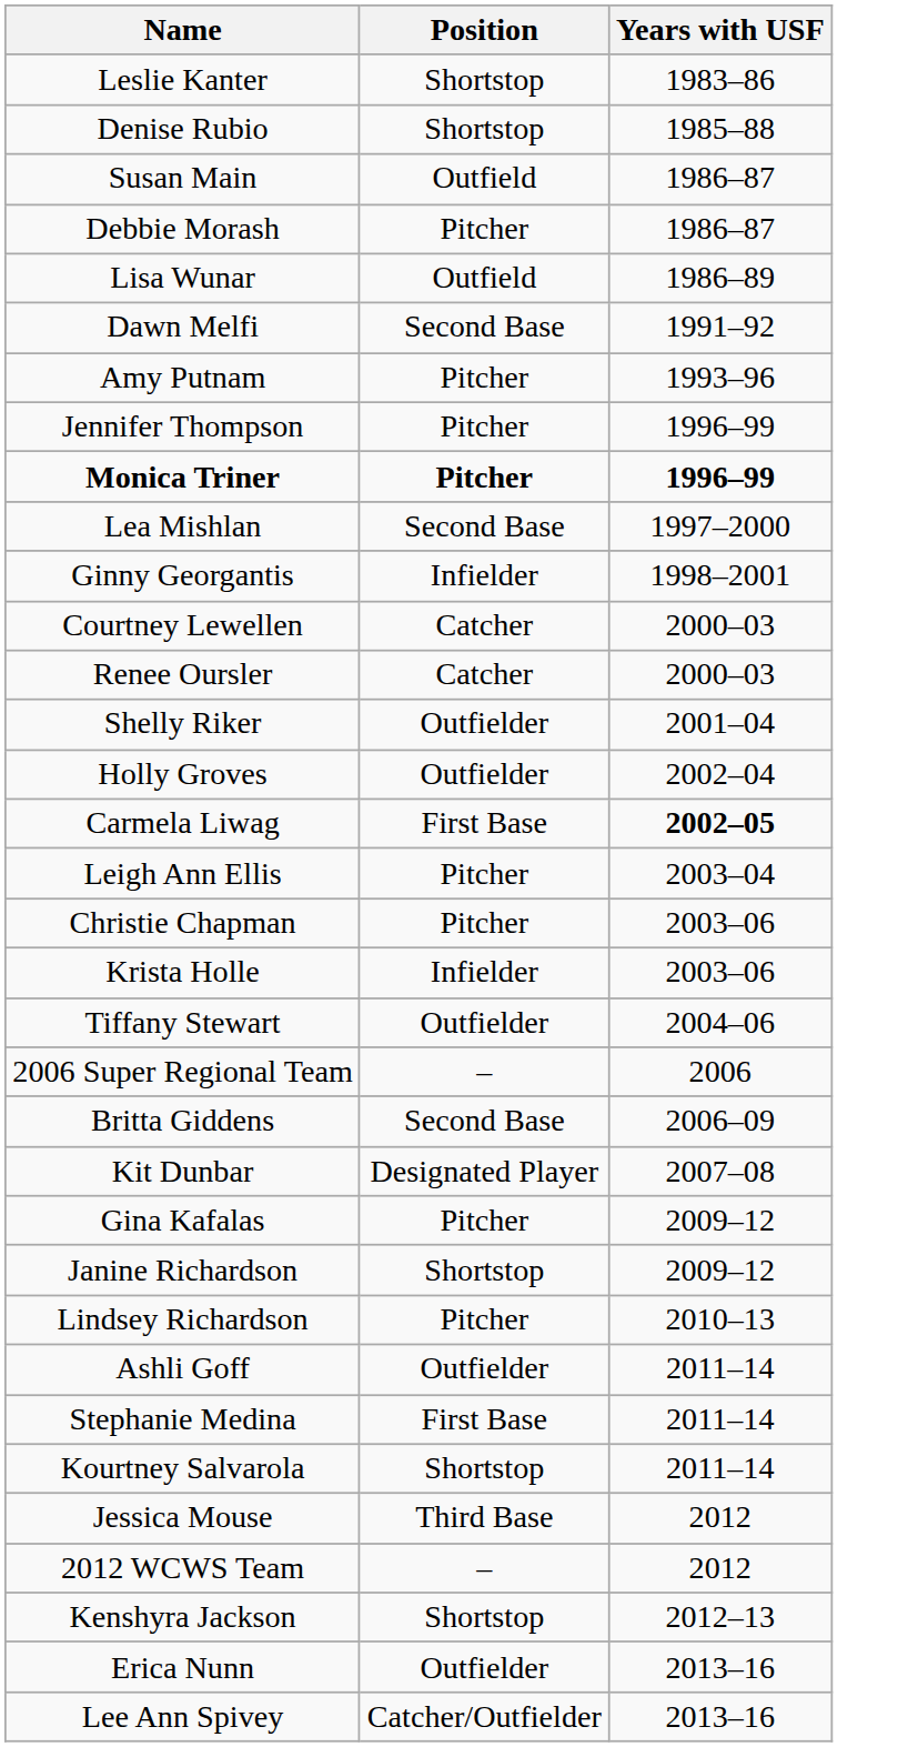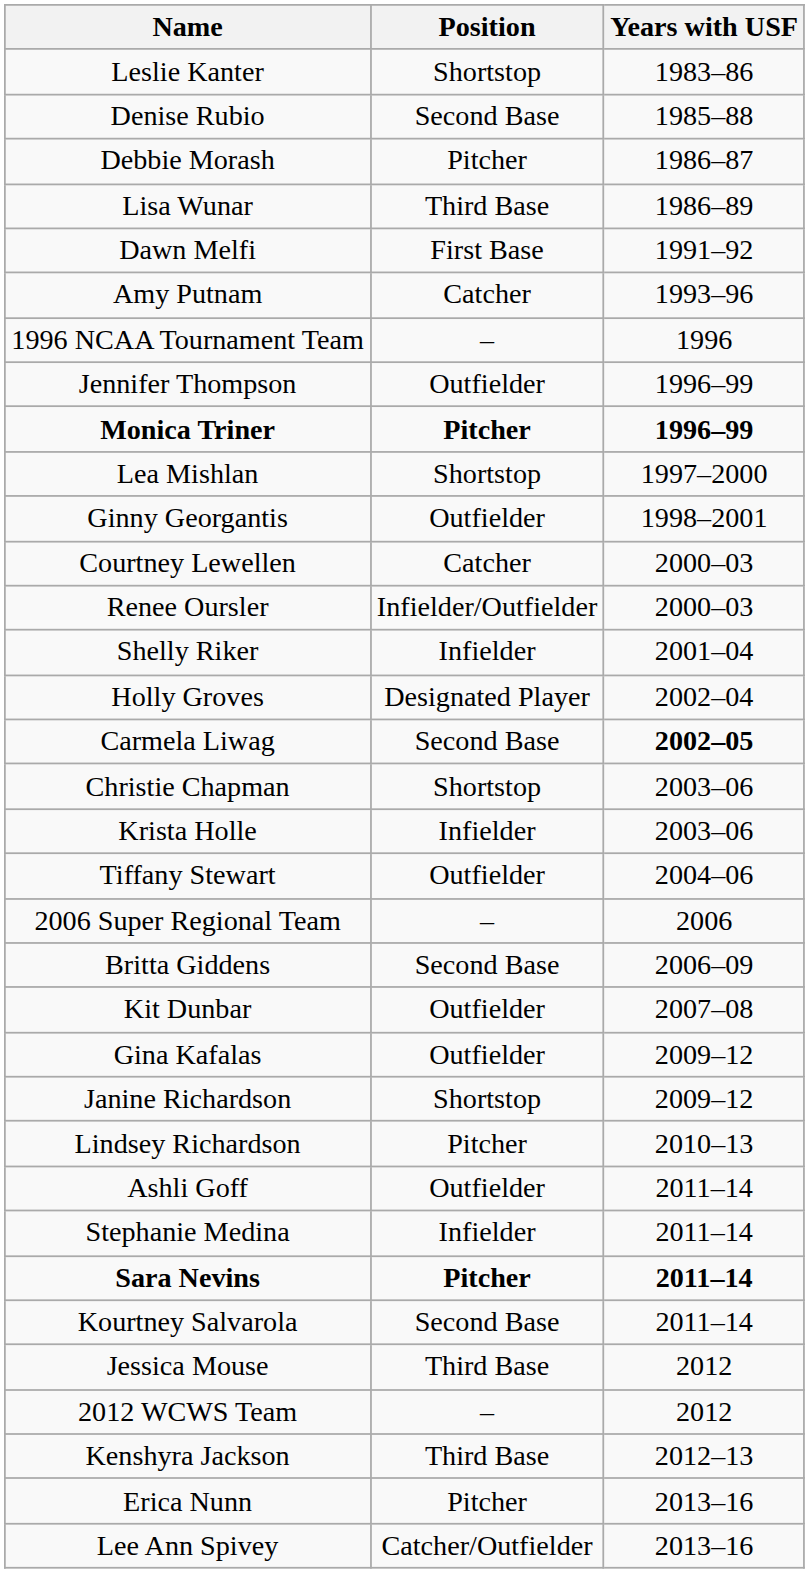Denise Rubio | Position: Shortstop -> Second Base
- row: Susan Main | Outfield | 1986–87
Lisa Wunar | Position: Outfield -> Third Base
Dawn Melfi | Position: Second Base -> First Base
Amy Putnam | Position: Pitcher -> Catcher
+ row: 1996 NCAA Tournament Team | – | 1996
Jennifer Thompson | Position: Pitcher -> Outfielder
Lea Mishlan | Position: Second Base -> Shortstop
Ginny Georgantis | Position: Infielder -> Outfielder
Renee Oursler | Position: Catcher -> Infielder/Outfielder
Shelly Riker | Position: Outfielder -> Infielder
Holly Groves | Position: Outfielder -> Designated Player
Carmela Liwag | Position: First Base -> Second Base
- row: Leigh Ann Ellis | Pitcher | 2003–04
Christie Chapman | Position: Pitcher -> Shortstop
Kit Dunbar | Position: Designated Player -> Outfielder
Gina Kafalas | Position: Pitcher -> Outfielder
Stephanie Medina | Position: First Base -> Infielder
+ row: Sara Nevins | Pitcher | 2011–14
Kourtney Salvarola | Position: Shortstop -> Second Base
Kenshyra Jackson | Position: Shortstop -> Third Base
Erica Nunn | Position: Outfielder -> Pitcher
